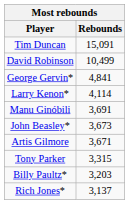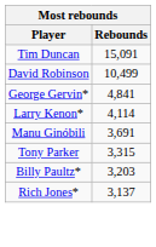- row: John Beasley* | 3,673
- row: Artis Gilmore | 3,671
